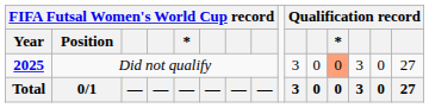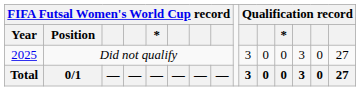Did not qualify | FIFA Futsal Women's World Cup record / Year: bold -> normal
Did not qualify | Qualification record / *: lightsalmon background -> no background
